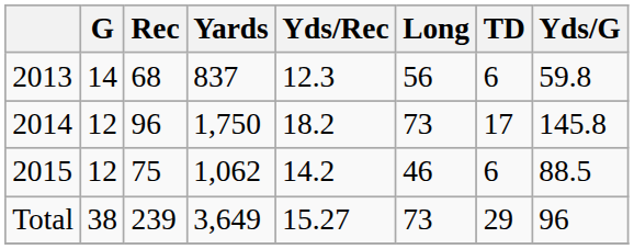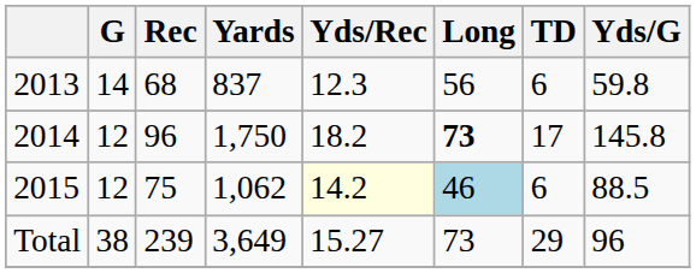2014 | Long: normal -> bold
2015 | Yds/Rec: no background -> lightyellow background
2015 | Long: no background -> lightblue background
